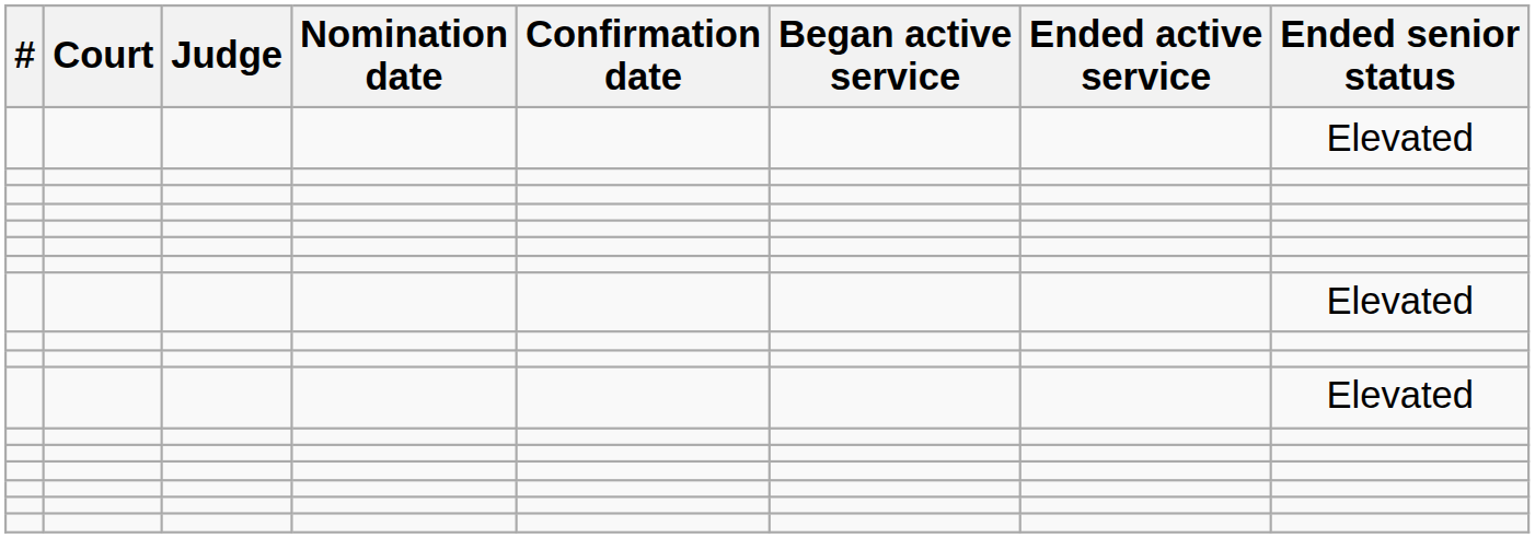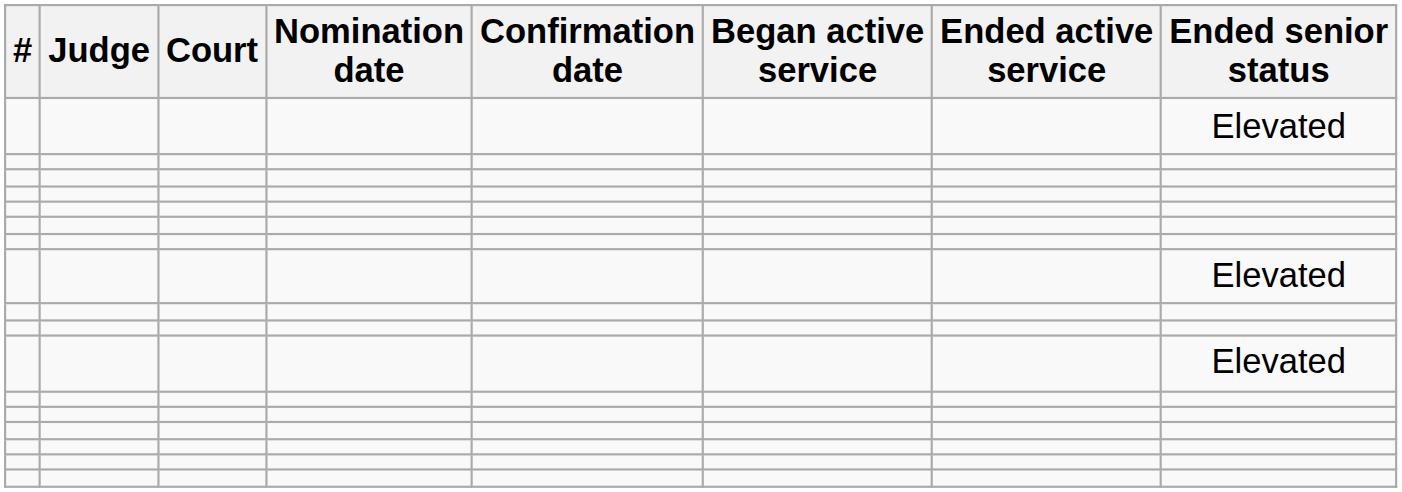columns swapped: Judge <-> Court
